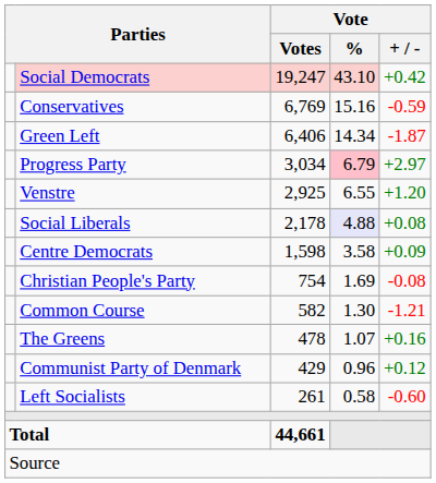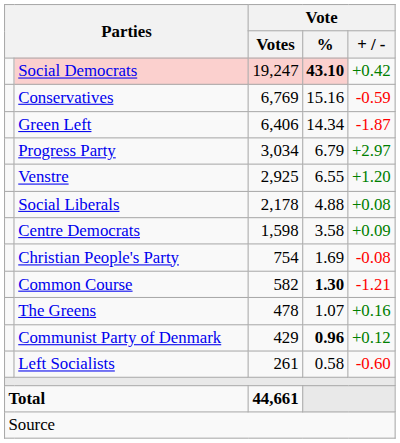Social Democrats | Vote / %: normal -> bold
Progress Party | Vote / %: pink background -> no background
Social Liberals | Vote / %: lavender background -> no background
Common Course | Vote / %: normal -> bold
Communist Party of Denmark | Vote / %: normal -> bold
